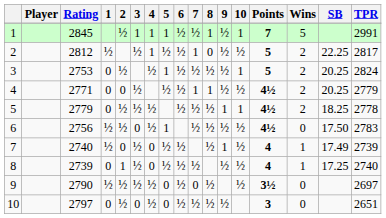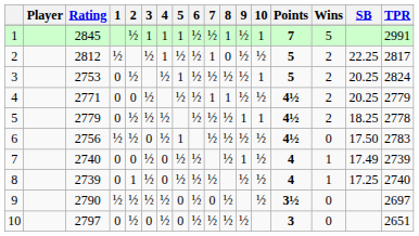row 8 | 1: ½ -> 0
